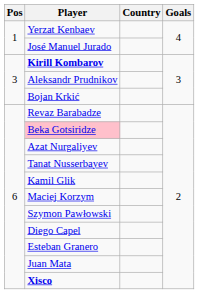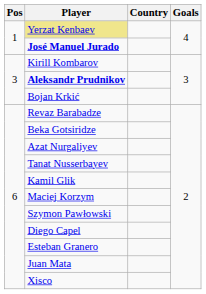Yerzat Kenbaev | Player: no background -> khaki background
José Manuel Jurado | Player: normal -> bold
Kirill Kombarov | Player: bold -> normal
Aleksandr Prudnikov | Player: normal -> bold
Beka Gotsiridze | Player: pink background -> no background
Xisco | Player: bold -> normal
